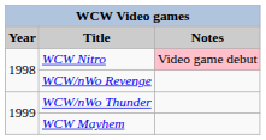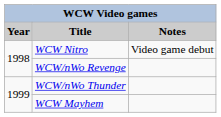WCW Nitro | Notes: pink background -> no background
